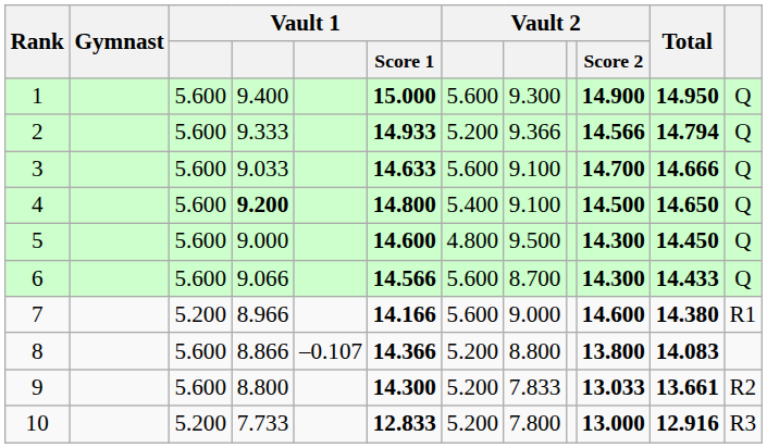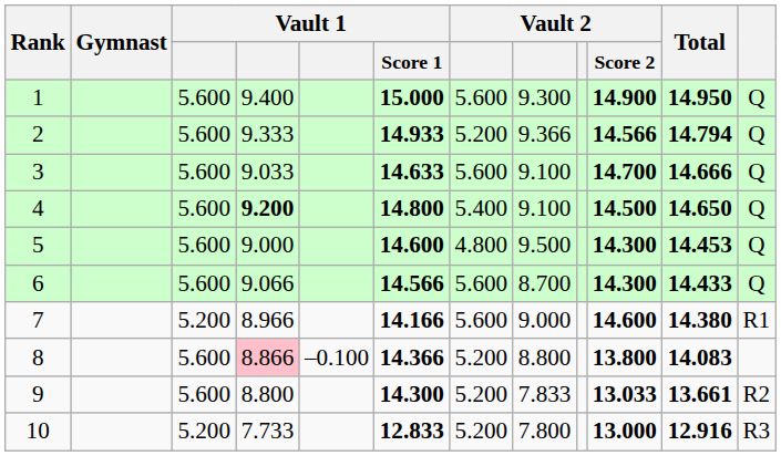5 | Total: 14.450 -> 14.453
8 | column 4: no background -> pink background
8 | column 5: –0.107 -> –0.100
